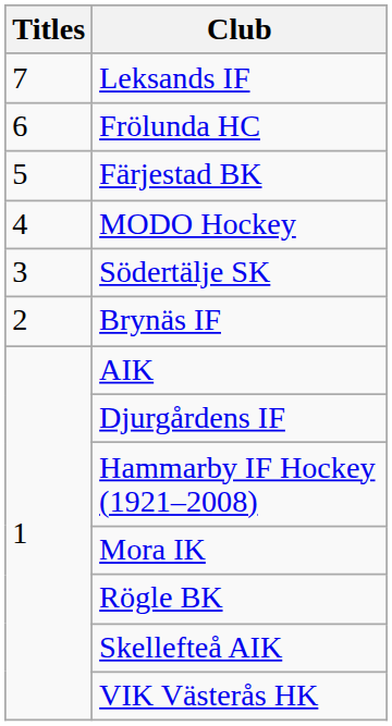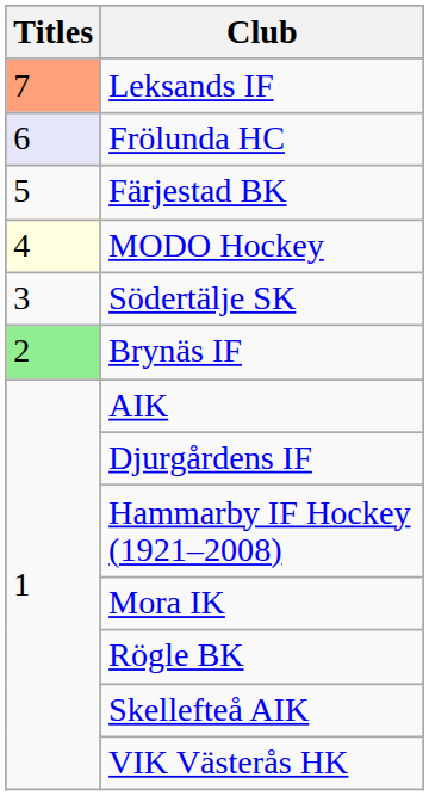Leksands IF | Titles: no background -> lightsalmon background
Frölunda HC | Titles: no background -> lavender background
MODO Hockey | Titles: no background -> lightyellow background
Brynäs IF | Titles: no background -> lightgreen background
